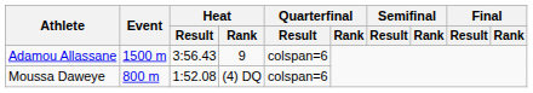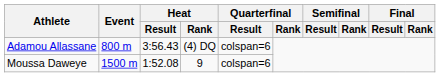Adamou Allassane | Event: 1500 m -> 800 m
Adamou Allassane | Heat / Rank: 9 -> (4) DQ
Moussa Daweye | Event: 800 m -> 1500 m
Moussa Daweye | Heat / Rank: (4) DQ -> 9
